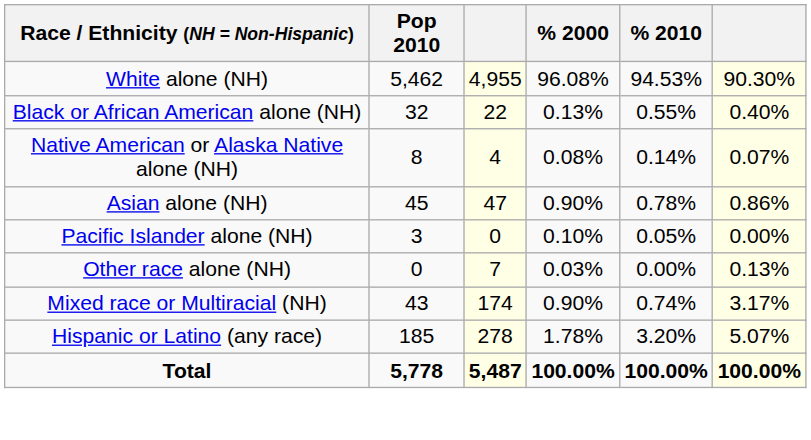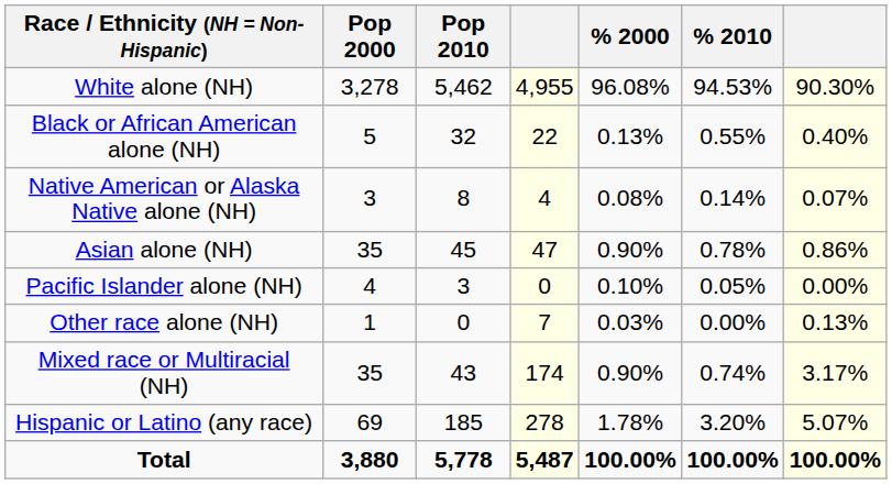+ column: Pop 2000 | 3,278 | 5 | 3 | 35 | 4 | 1 | 35 | 69 | 3,880
